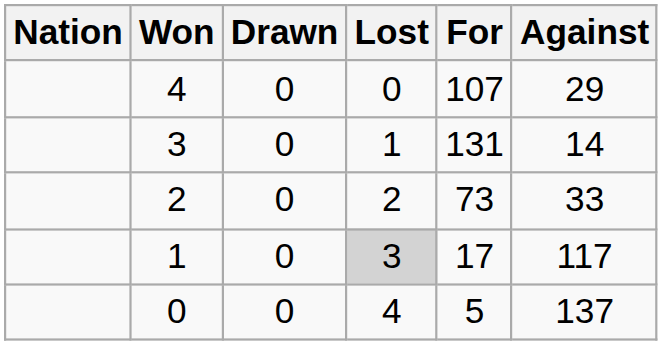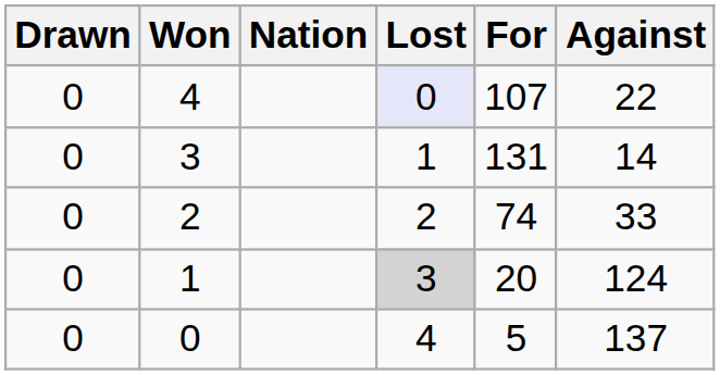columns swapped: Nation <-> Drawn
row 2 | Lost: no background -> lavender background
row 2 | Against: 29 -> 22
row 4 | For: 73 -> 74
row 5 | For: 17 -> 20
row 5 | Against: 117 -> 124
